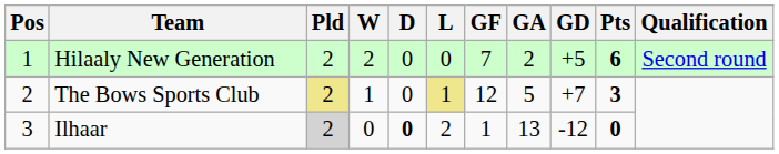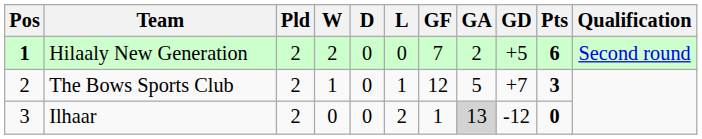Hilaaly New Generation | Pos: normal -> bold
The Bows Sports Club | Pld: khaki background -> no background
The Bows Sports Club | L: khaki background -> no background
Ilhaar | Pld: lightgrey background -> no background
Ilhaar | D: bold -> normal
Ilhaar | GA: no background -> lightgrey background
